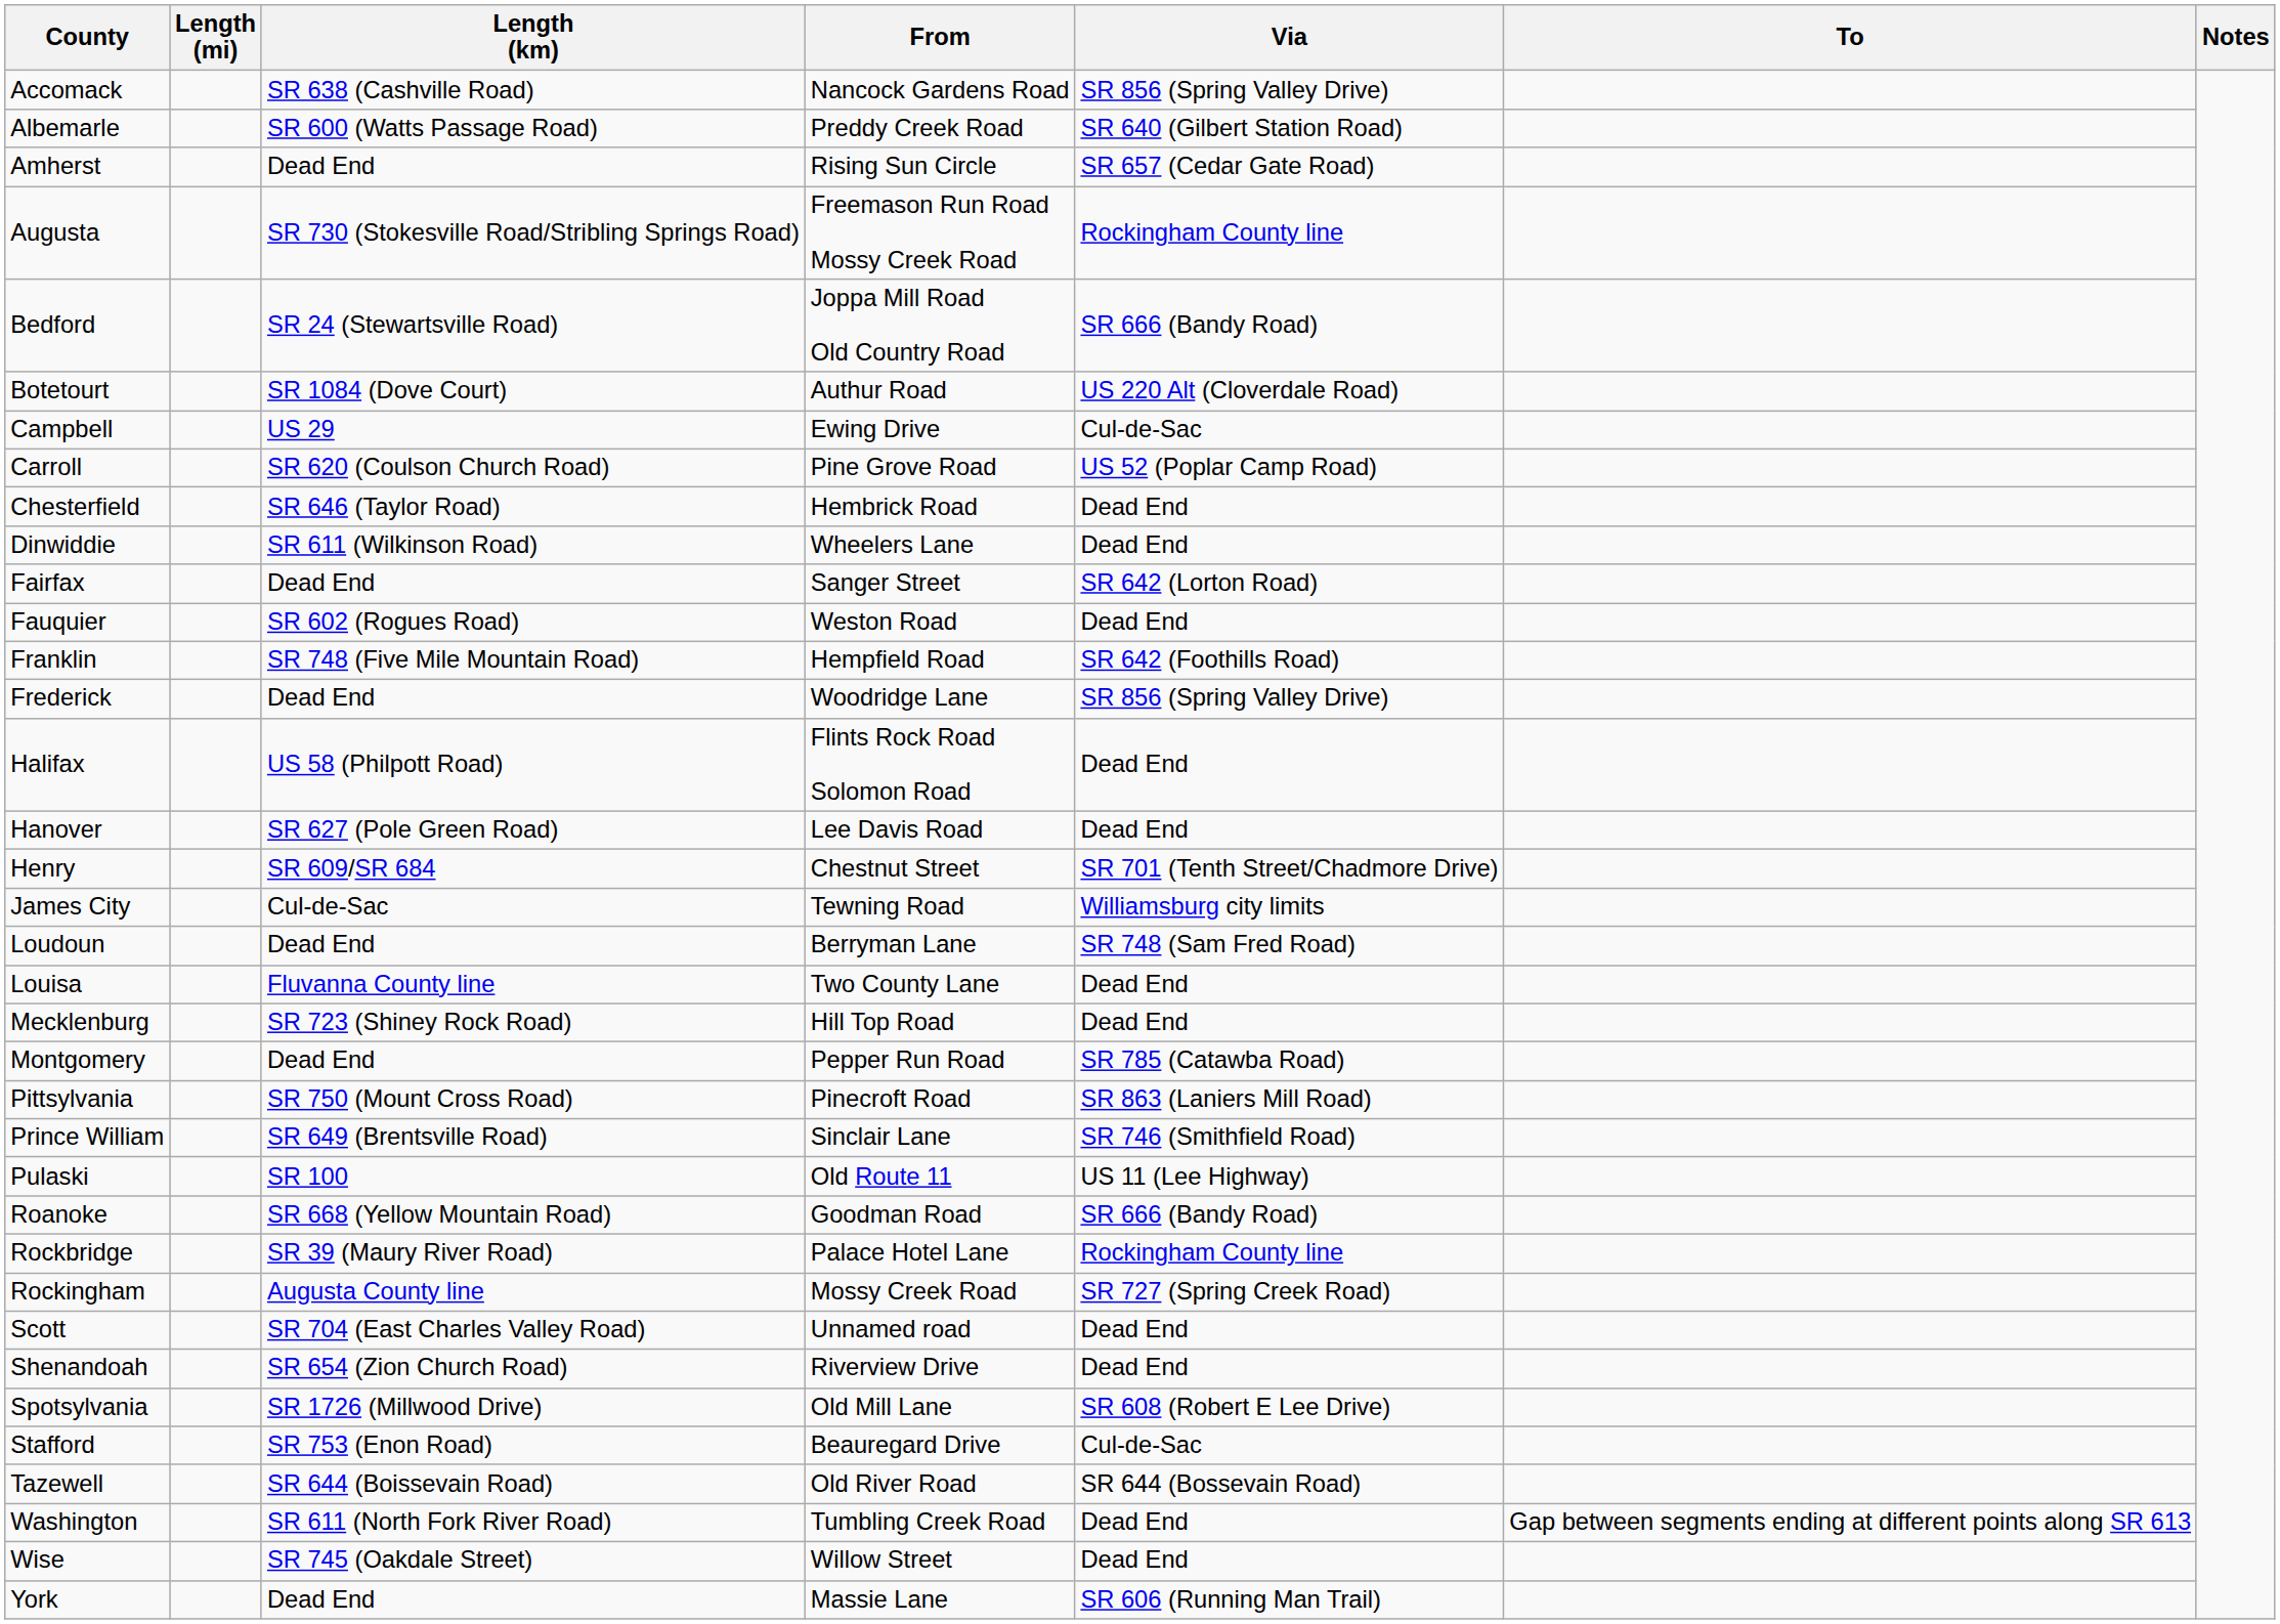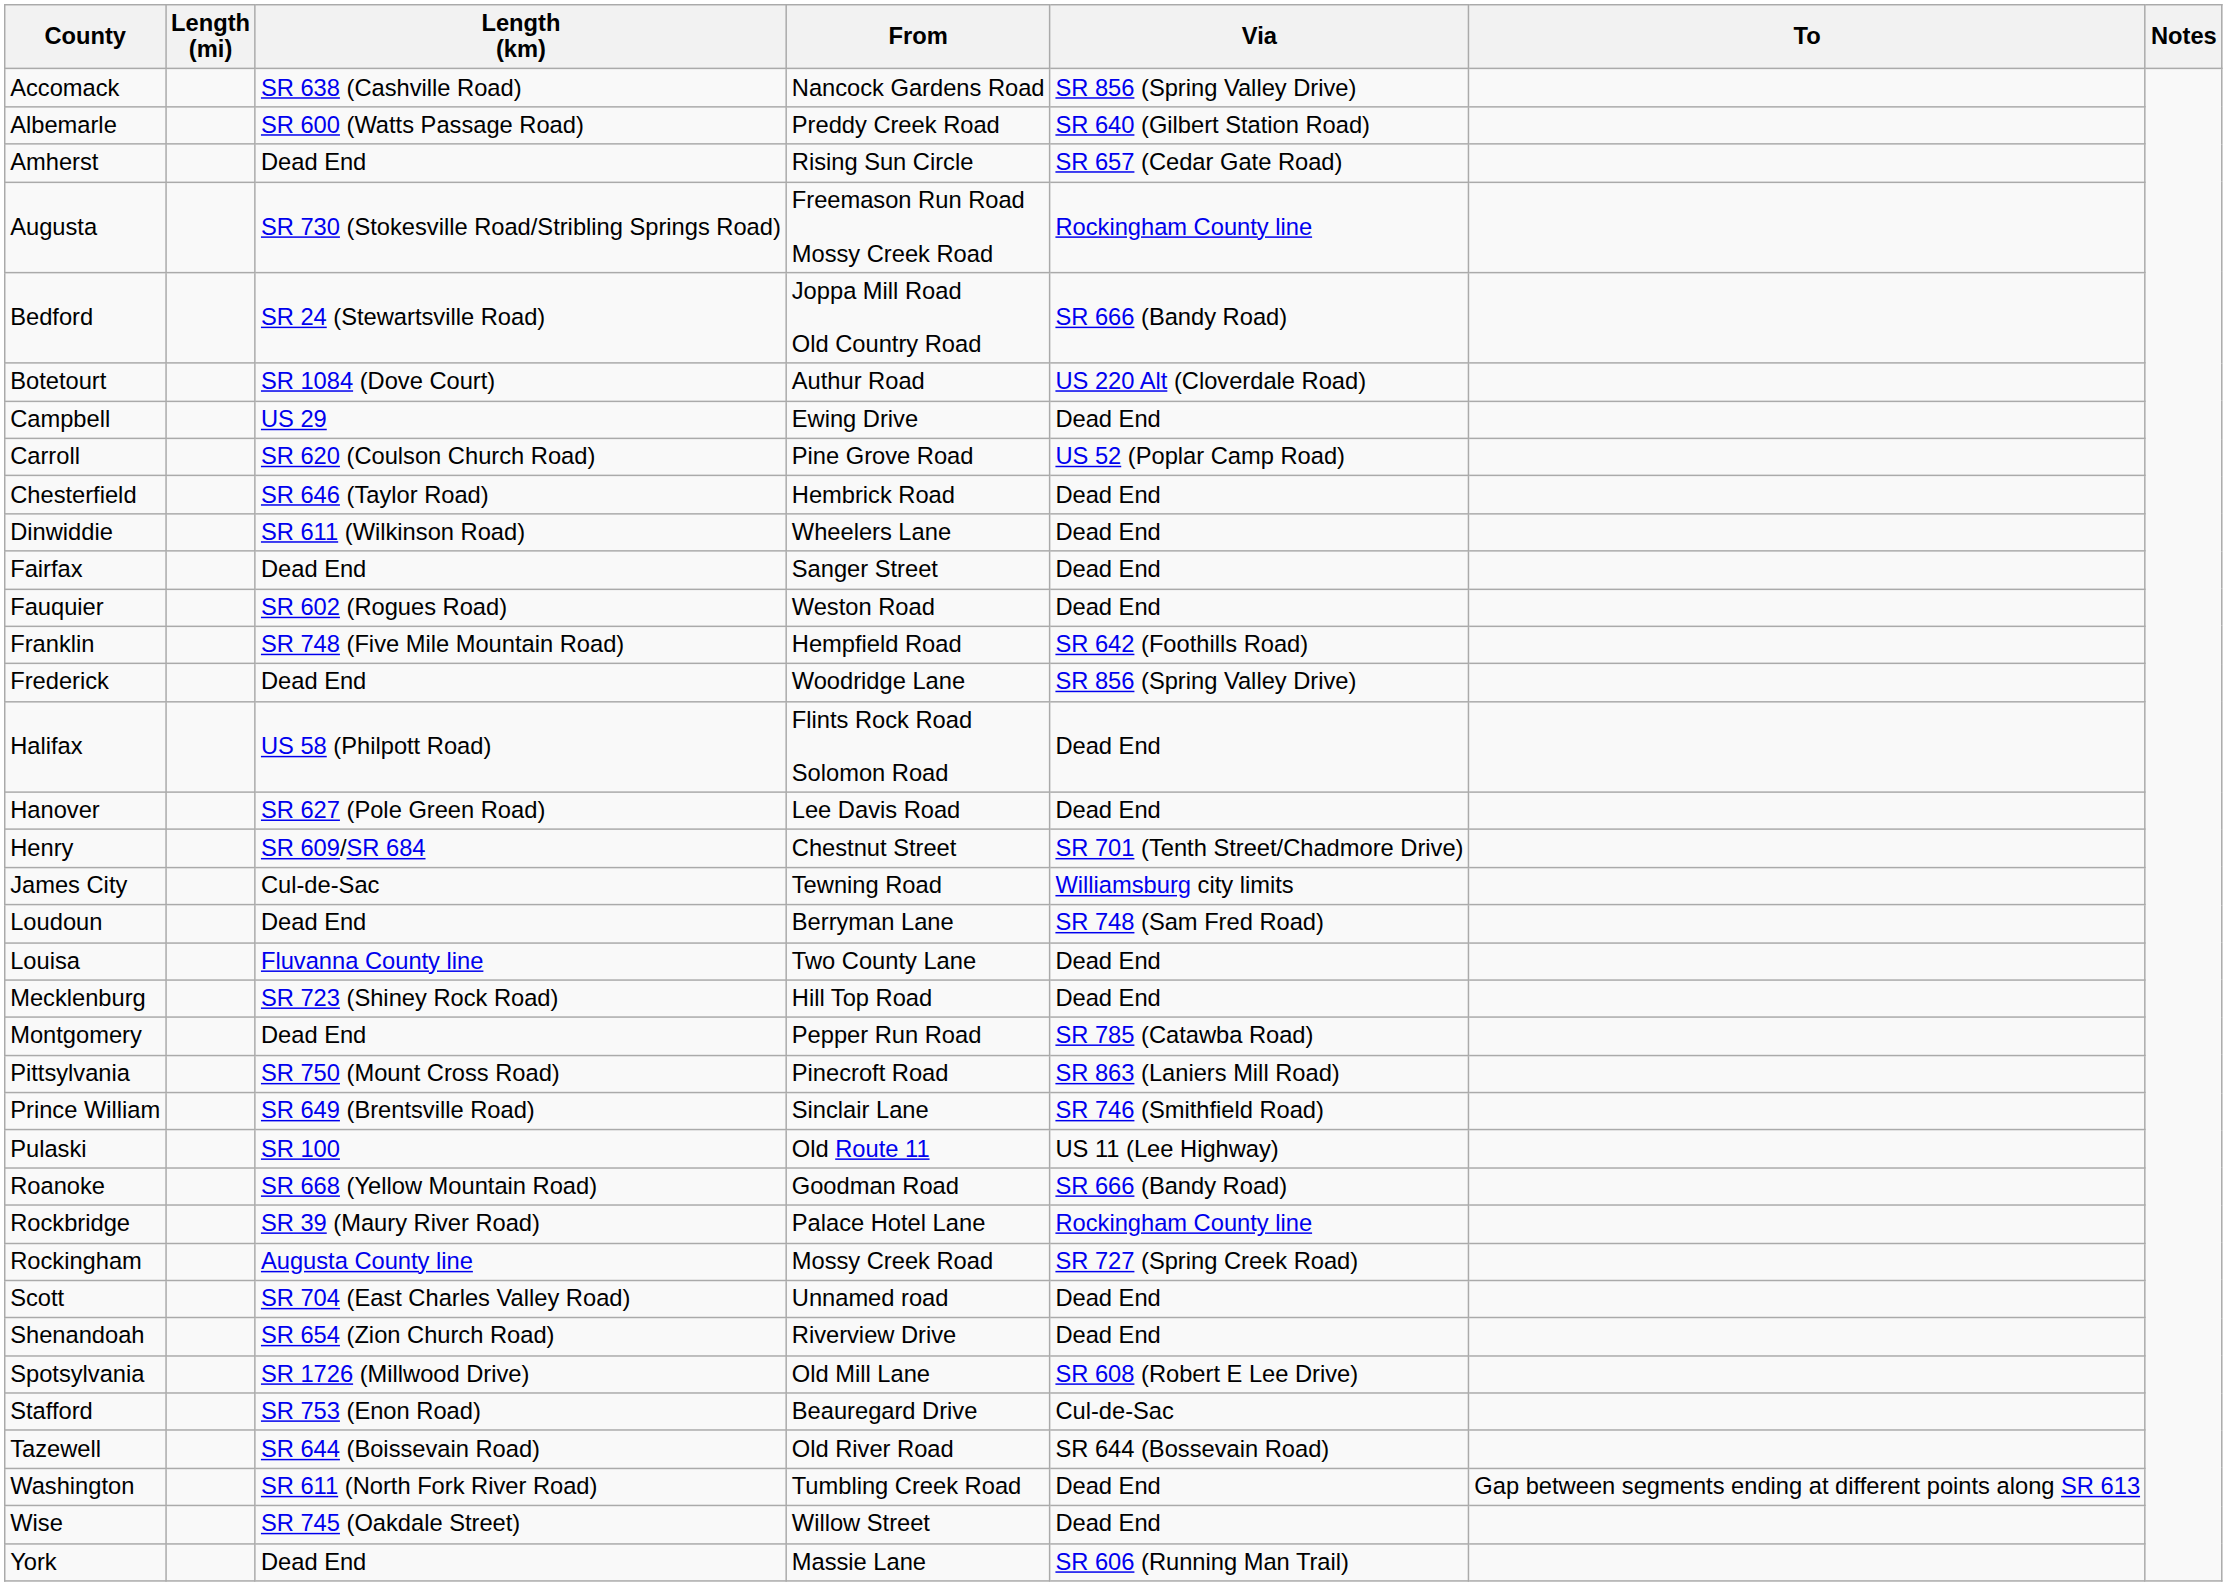Campbell | Via: Cul-de-Sac -> Dead End
Fairfax | Via: SR 642 (Lorton Road) -> Dead End
